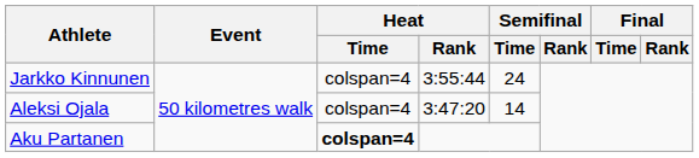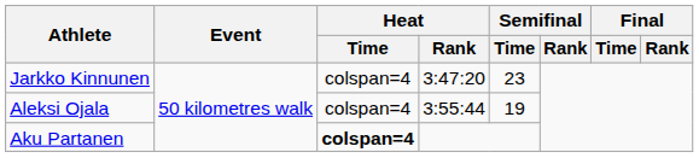Jarkko Kinnunen | Heat / Rank: 3:55:44 -> 3:47:20
Jarkko Kinnunen | Semifinal / Time: 24 -> 23
Aleksi Ojala | Heat / Rank: 3:47:20 -> 3:55:44
Aleksi Ojala | Semifinal / Time: 14 -> 19
